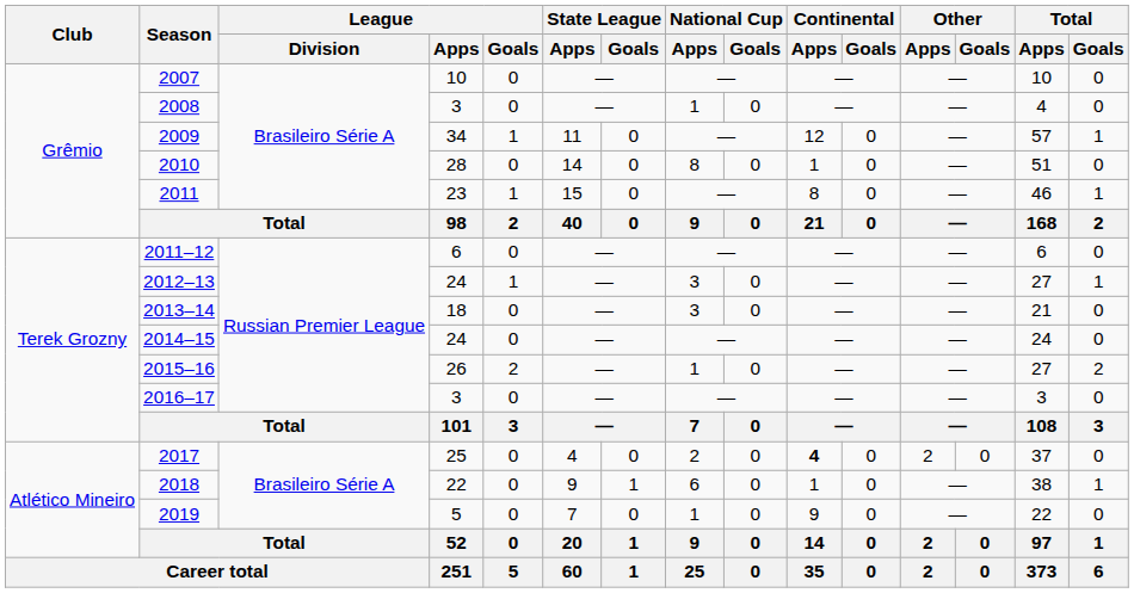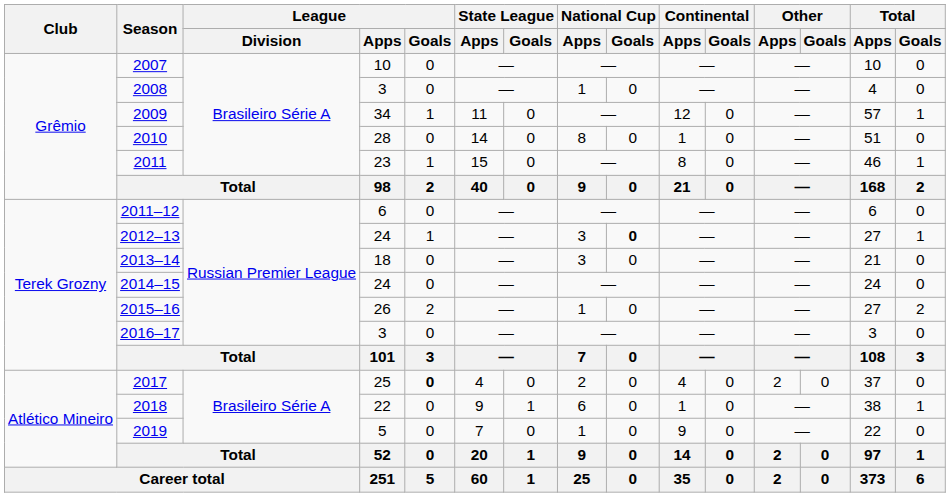2012–13 | National Cup / Goals: normal -> bold
2017 | League / Goals: normal -> bold
2017 | Continental / Apps: bold -> normal
